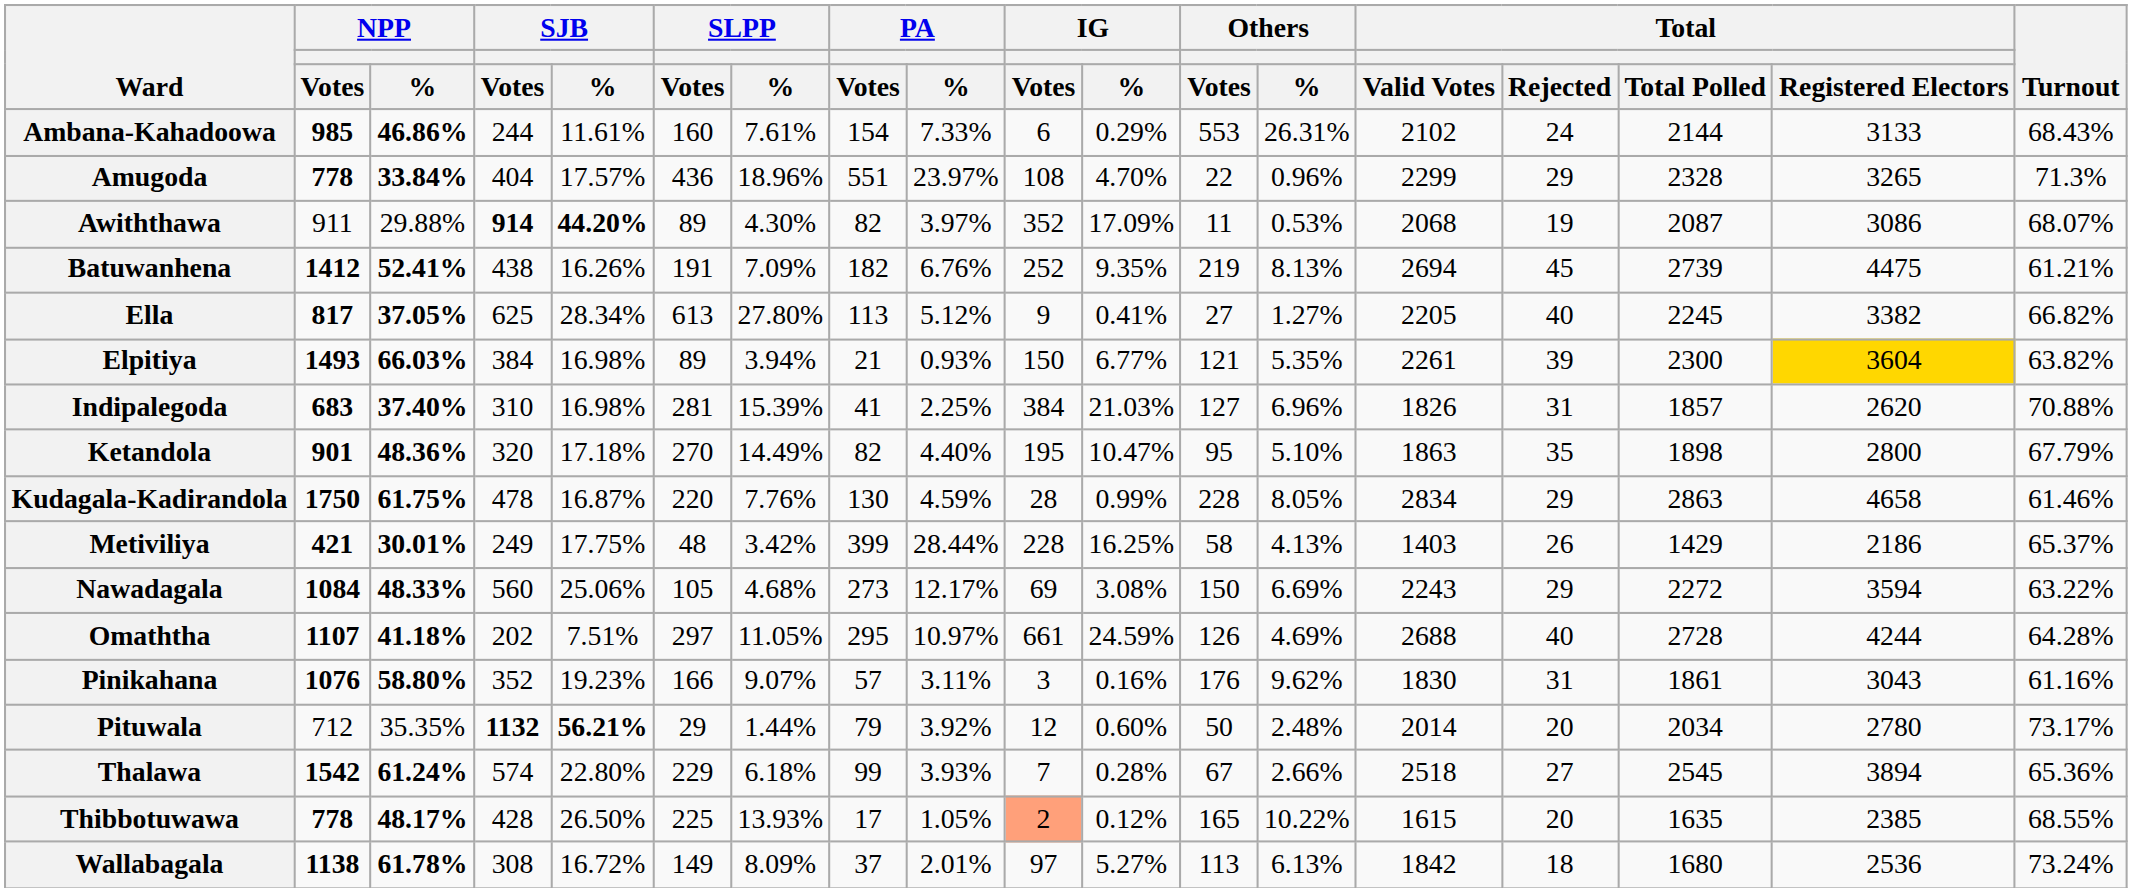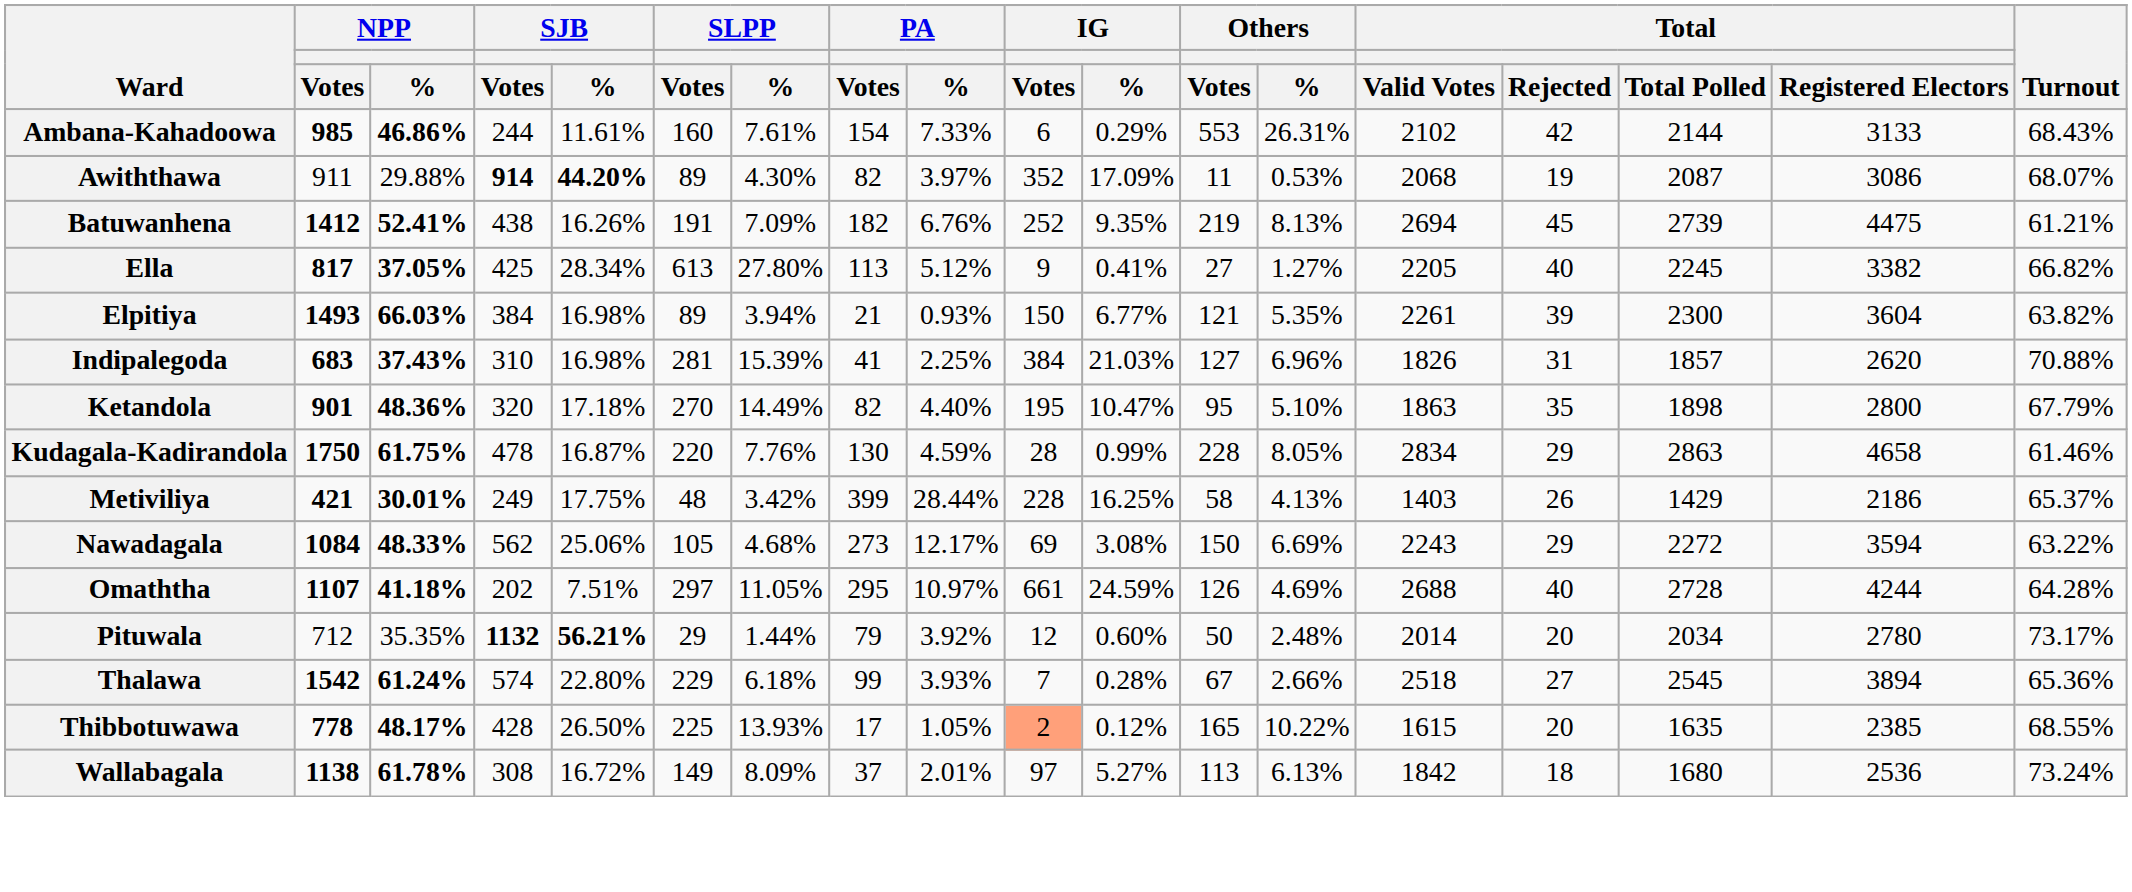Ambana-Kahadoowa | Total / Rejected: 24 -> 42
- row: Amugoda | 778 | 33.84% | 404 | 17.57% | 436 | 18.96% | 551 | 23.97% | 108 | 4.70% | 22 | 0.96% | 2299 | 29 | 2328 | 3265 | 71.3%
Ella | SJB / Votes: 625 -> 425
Elpitiya | Total / Registered Electors: gold background -> no background
Indipalegoda | NPP / %: 37.40% -> 37.43%
Nawadagala | SJB / Votes: 560 -> 562
- row: Pinikahana | 1076 | 58.80% | 352 | 19.23% | 166 | 9.07% | 57 | 3.11% | 3 | 0.16% | 176 | 9.62% | 1830 | 31 | 1861 | 3043 | 61.16%
